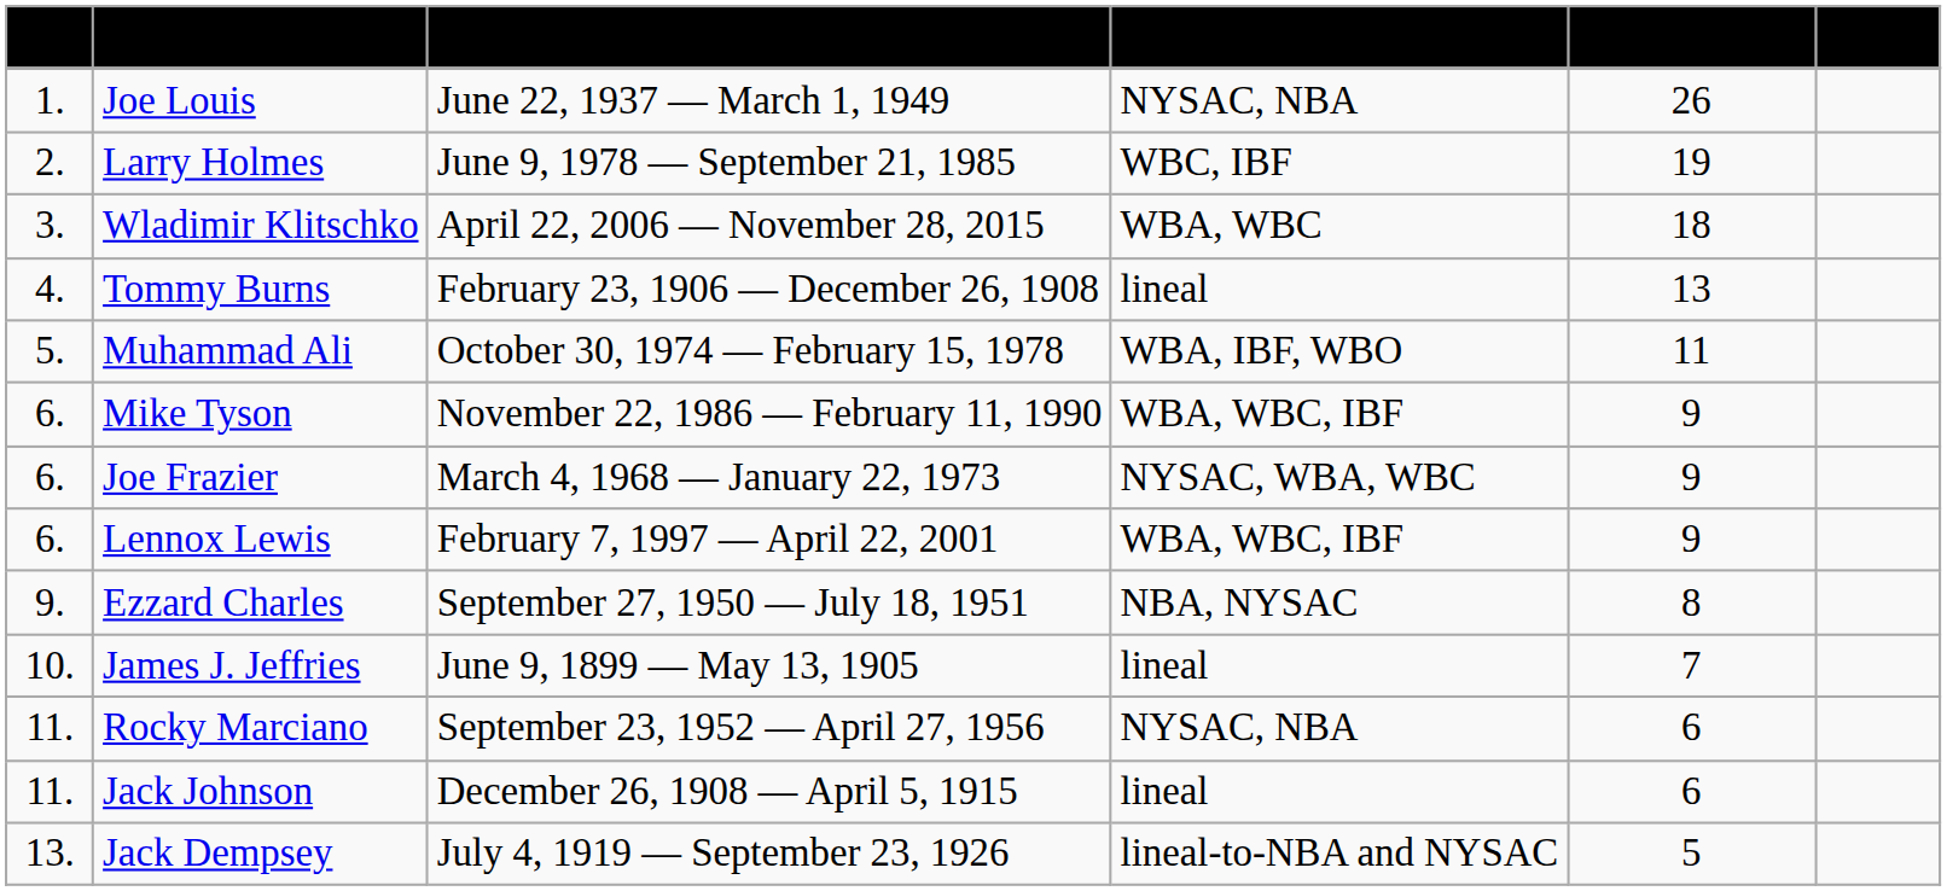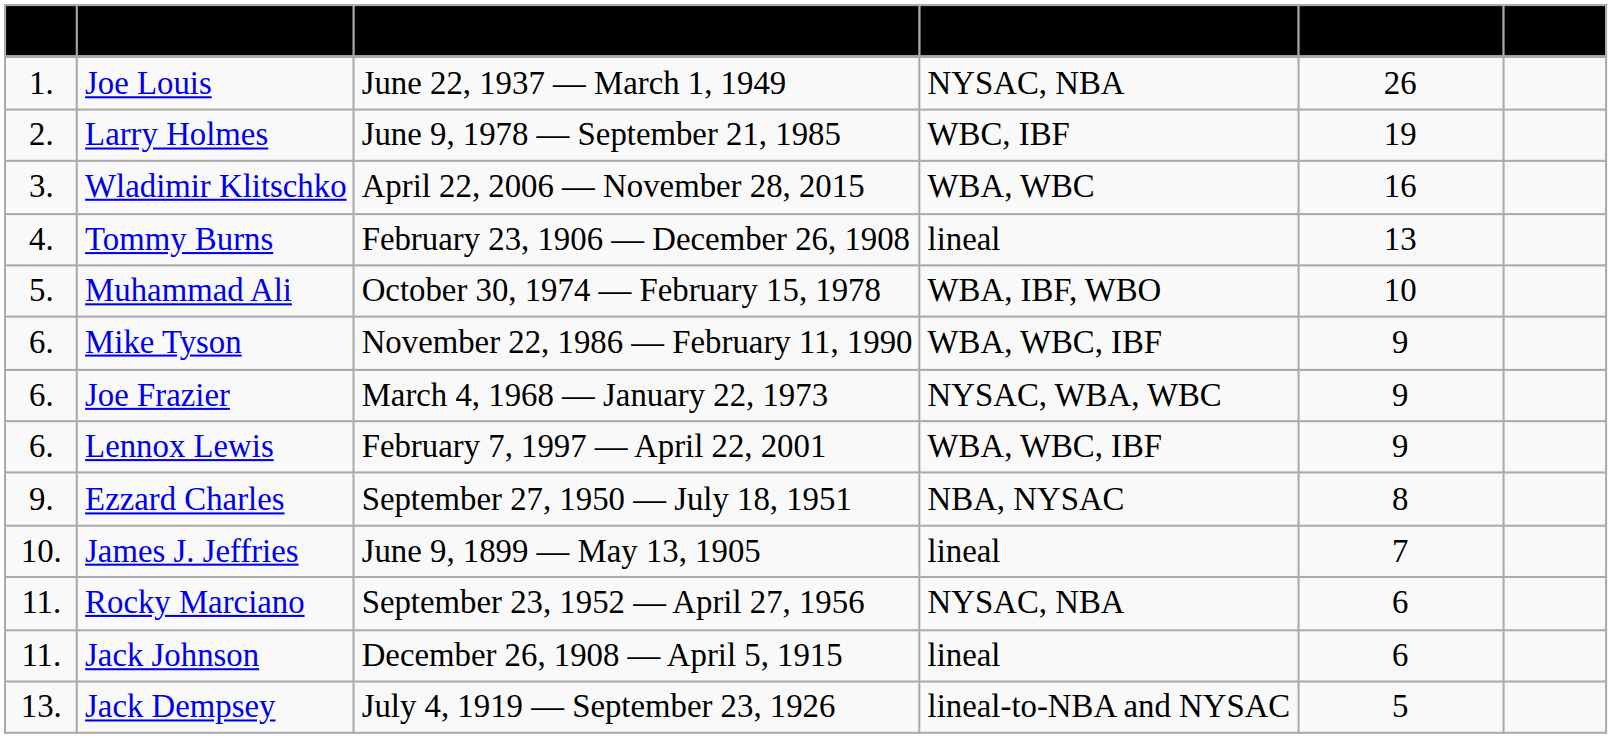Wladimir Klitschko | Title defenses: 18 -> 16
Muhammad Ali | Title defenses: 11 -> 10
